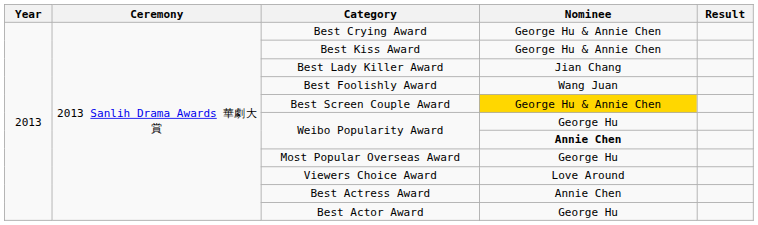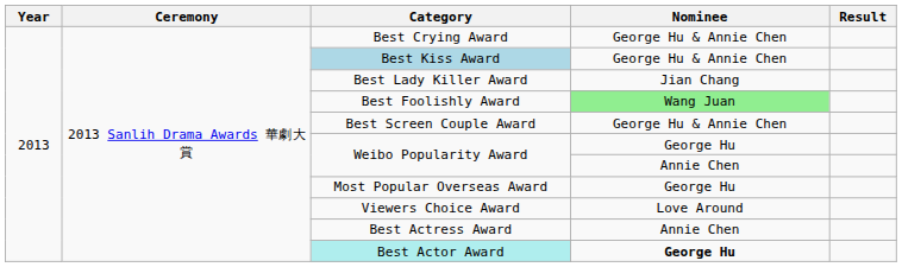Best Kiss Award | Category: no background -> lightblue background
Best Foolishly Award | Nominee: no background -> lightgreen background
Best Screen Couple Award | Nominee: gold background -> no background
Weibo Popularity Award / Annie Chen | Nominee: bold -> normal
Best Actor Award | Category: no background -> paleturquoise background
Best Actor Award | Nominee: normal -> bold
